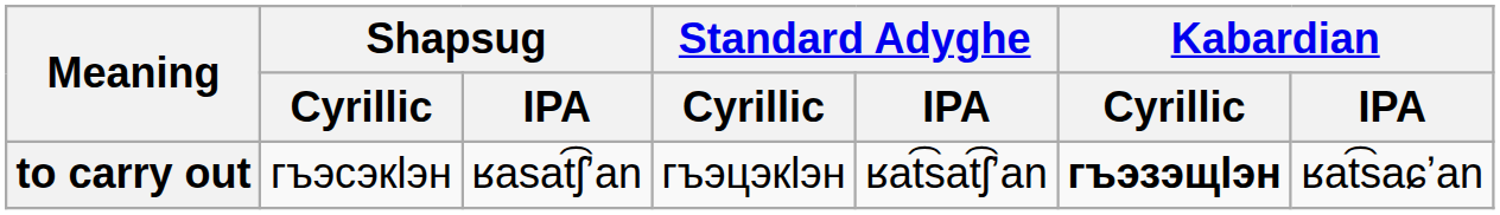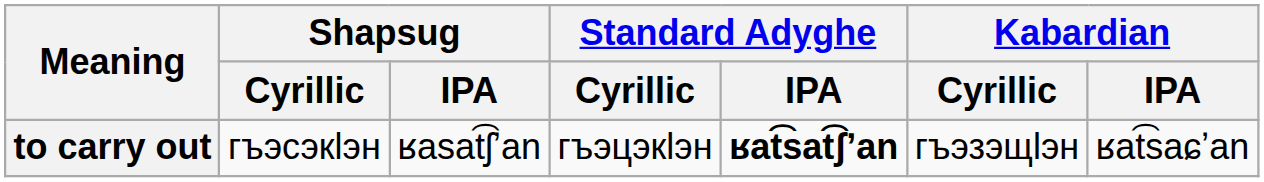to carry out | Standard Adyghe / IPA: normal -> bold
to carry out | Kabardian / Cyrillic: bold -> normal
